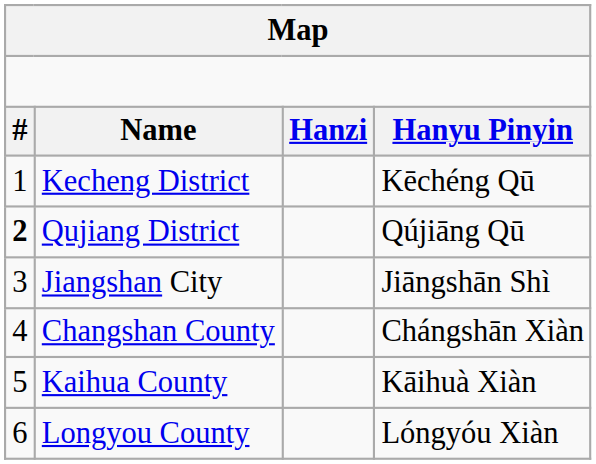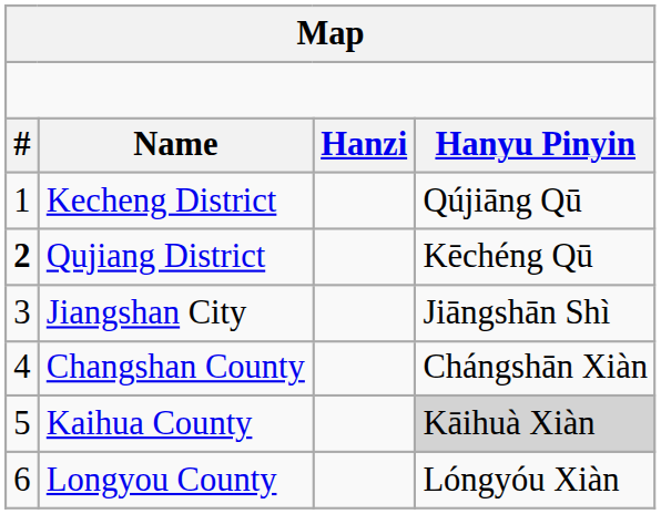Kecheng District | column 4: Kēchéng Qū -> Qújiāng Qū
Qujiang District | column 4: Qújiāng Qū -> Kēchéng Qū
Kaihua County | column 4: no background -> lightgrey background
